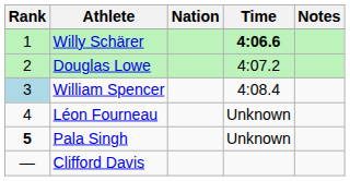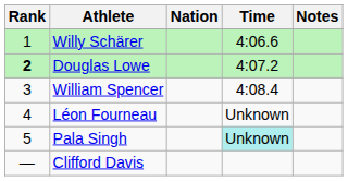Willy Schärer | Time: bold -> normal
Douglas Lowe | Rank: normal -> bold
William Spencer | Rank: lightblue background -> no background
Pala Singh | Rank: bold -> normal
Pala Singh | Time: no background -> paleturquoise background
